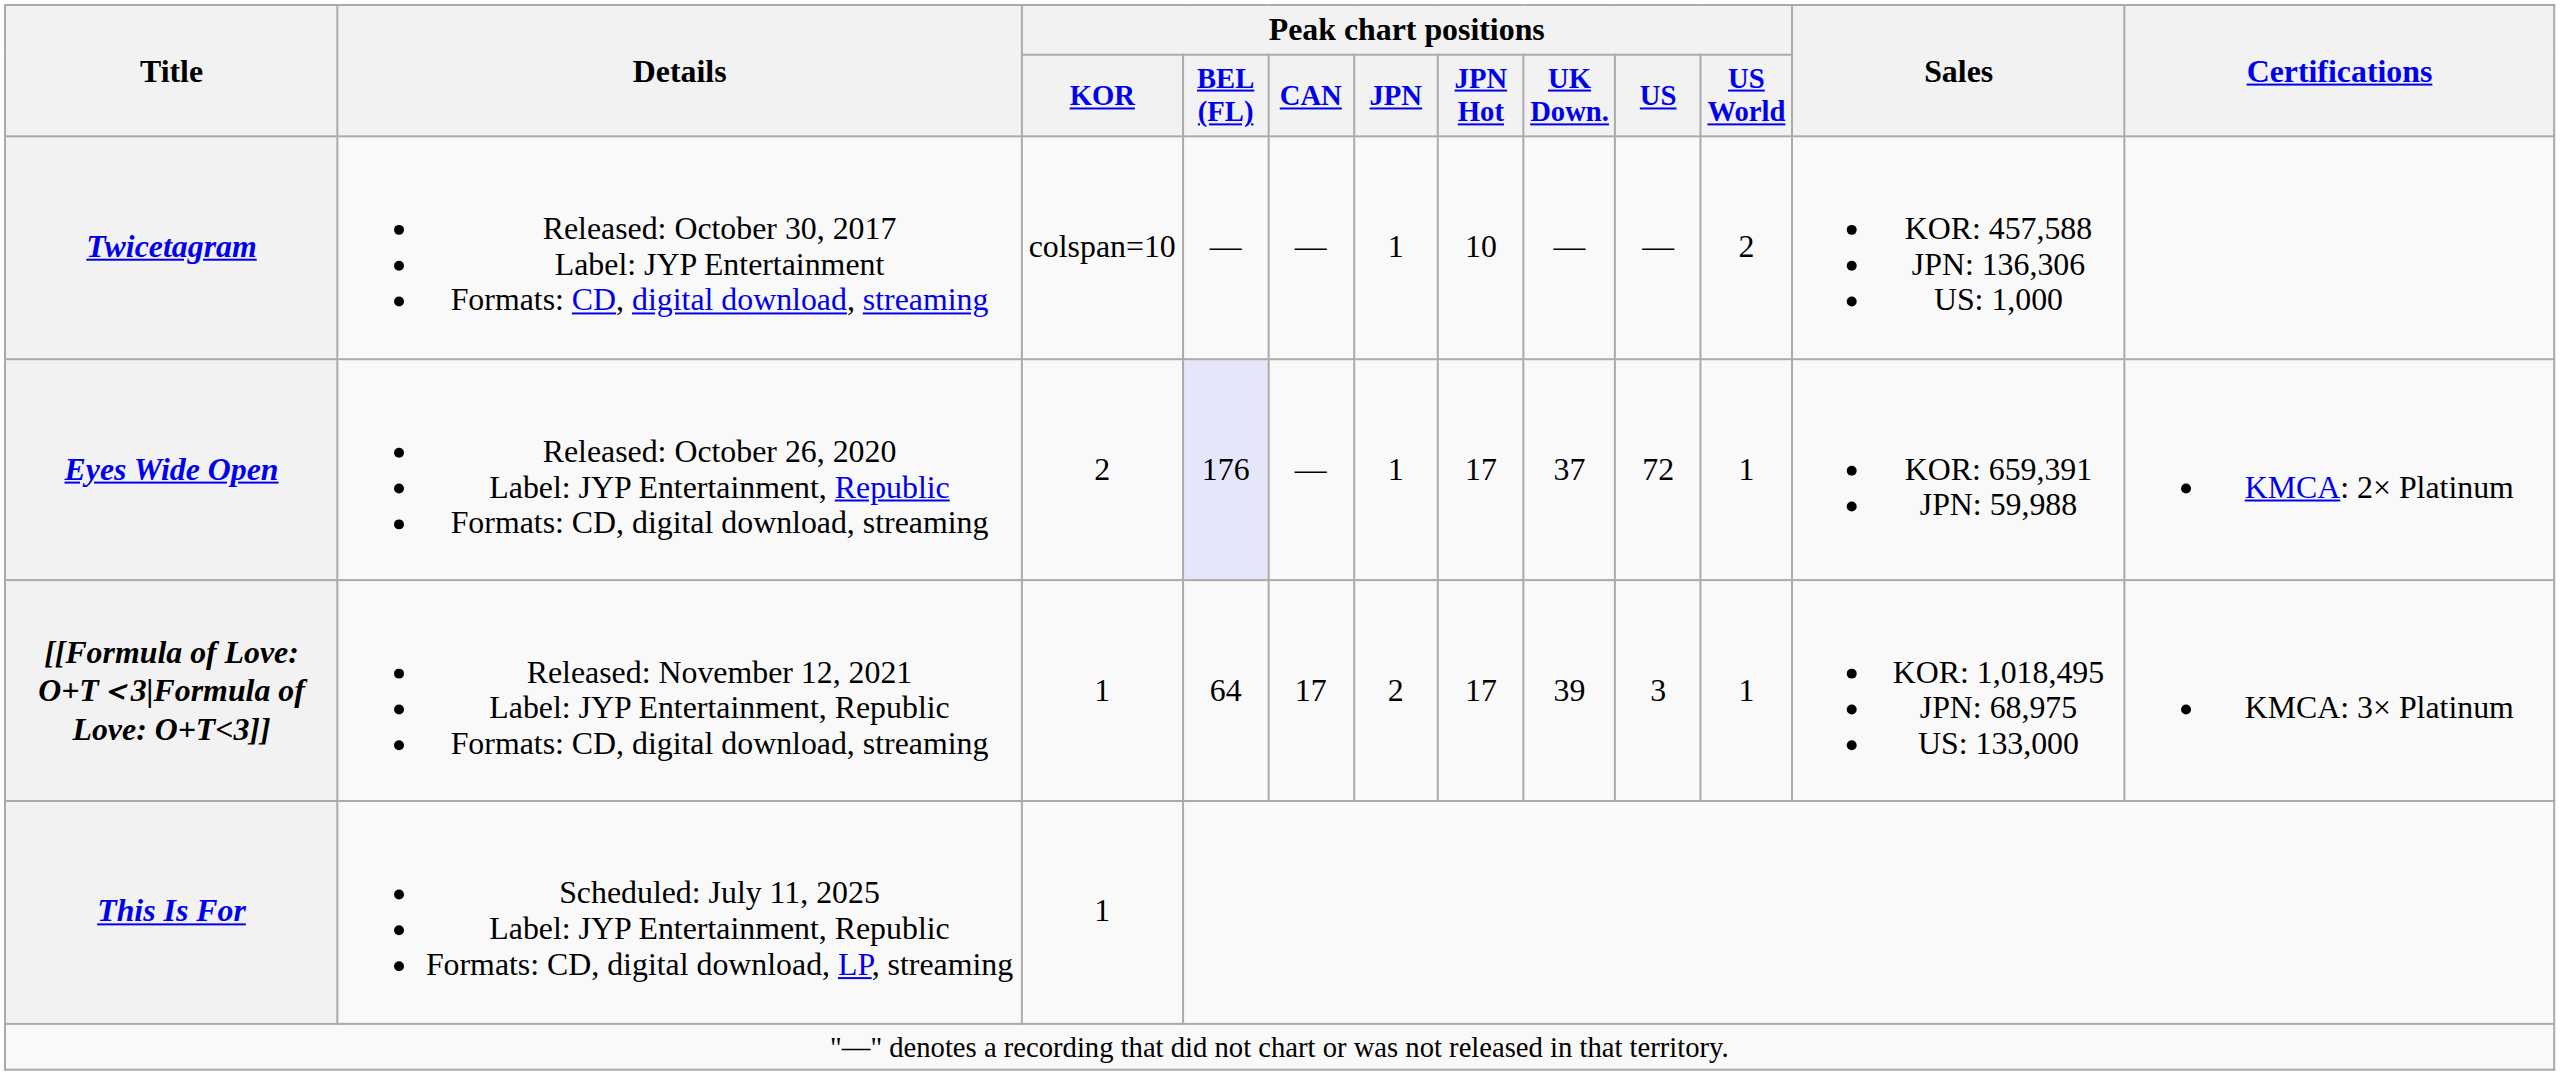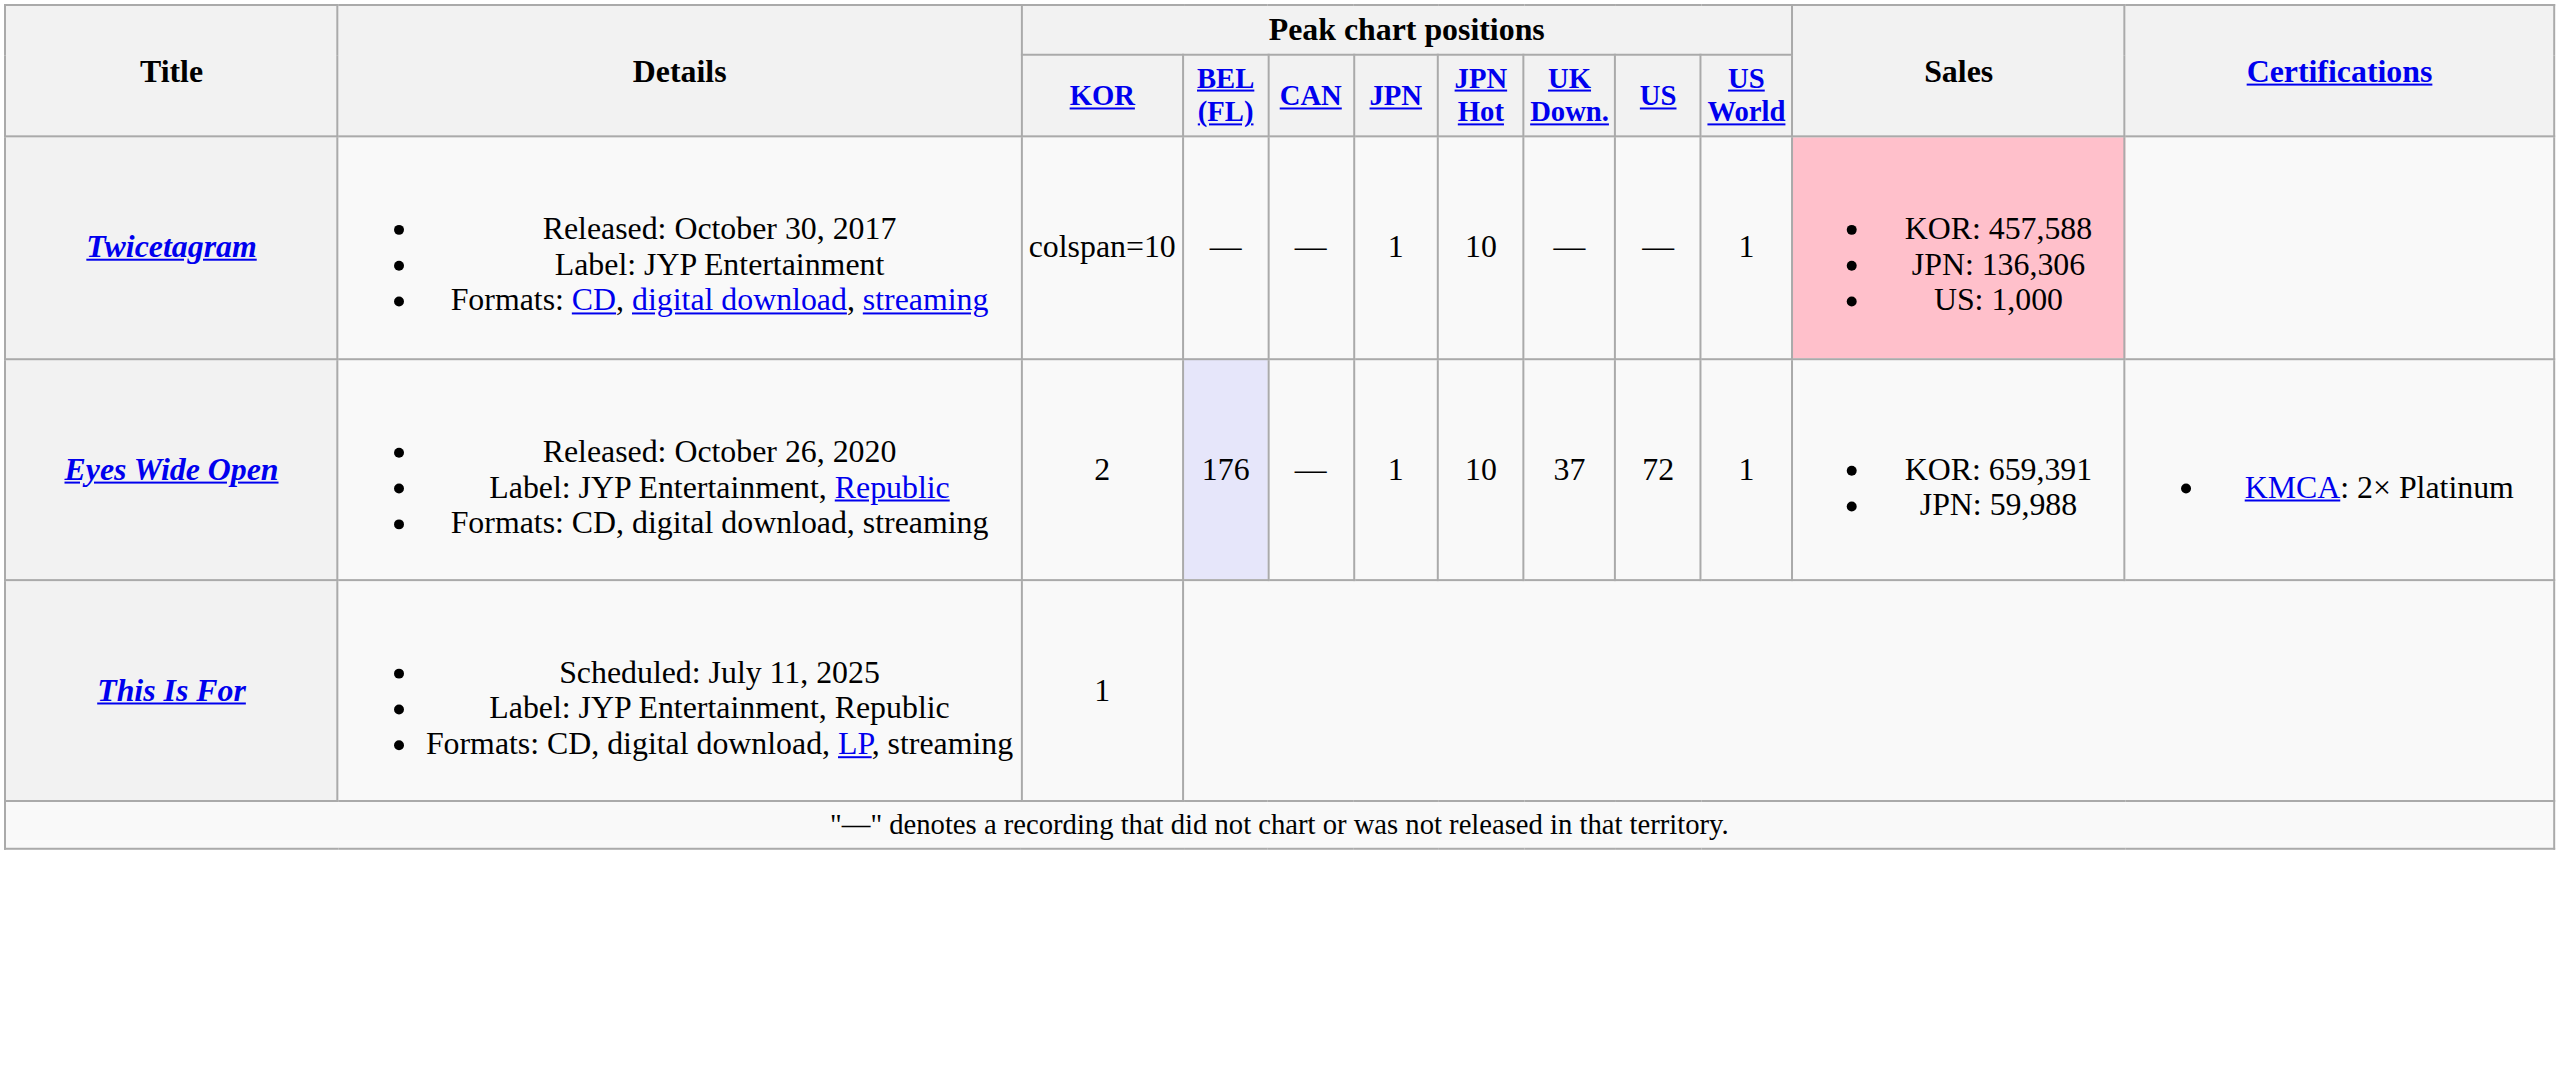Twicetagram | Peak chart positions / US World: 2 -> 1
Twicetagram | Sales: no background -> pink background
Eyes Wide Open | Peak chart positions / JPN Hot: 17 -> 10
- row: [[Formula of Love: O+T＜3|Formula of Love: O+T<3]] | Released: November 12, 2021 Label: JYP Entertainment, Republic Formats: CD, digital download, streaming | 1 | 64 | 17 | 2 | 17 | 39 | 3 | 1 | KOR: 1,018,495 JPN: 68,975 US: 133,000 | KMCA: 3× Platinum
